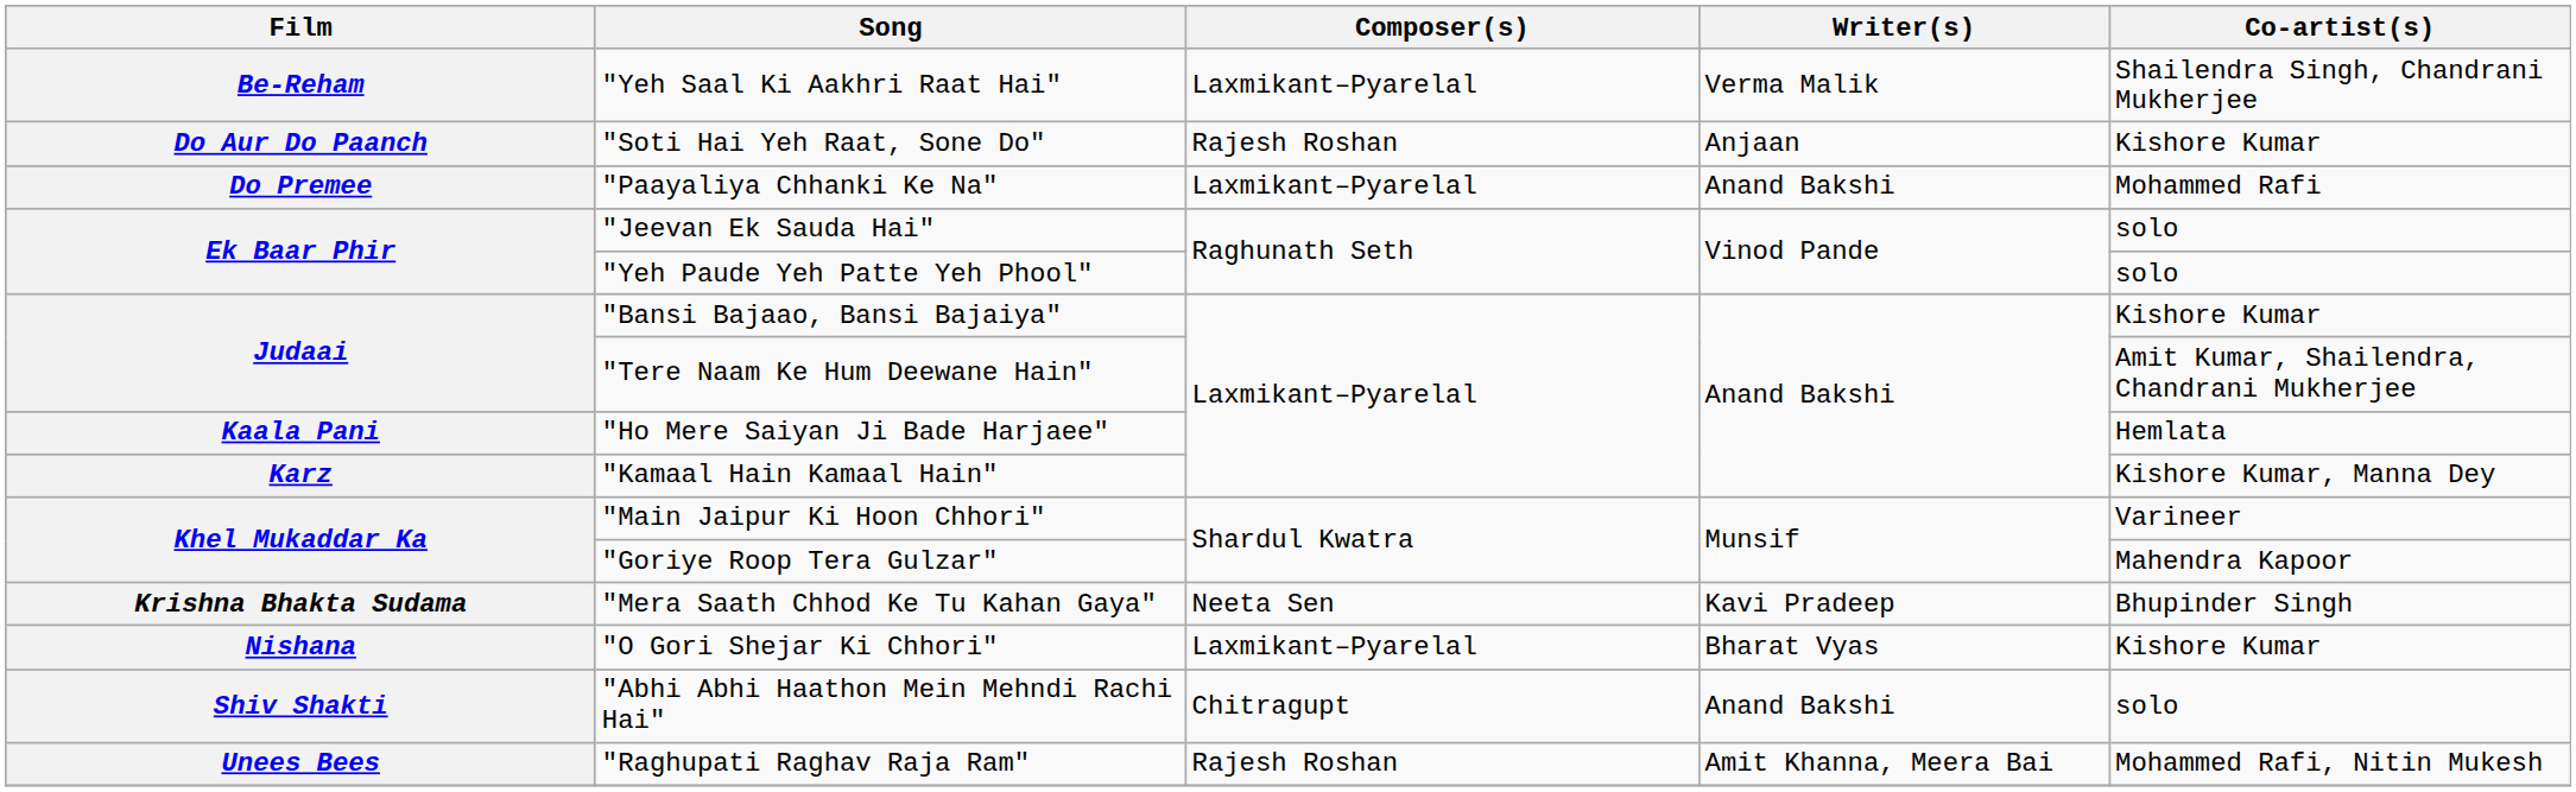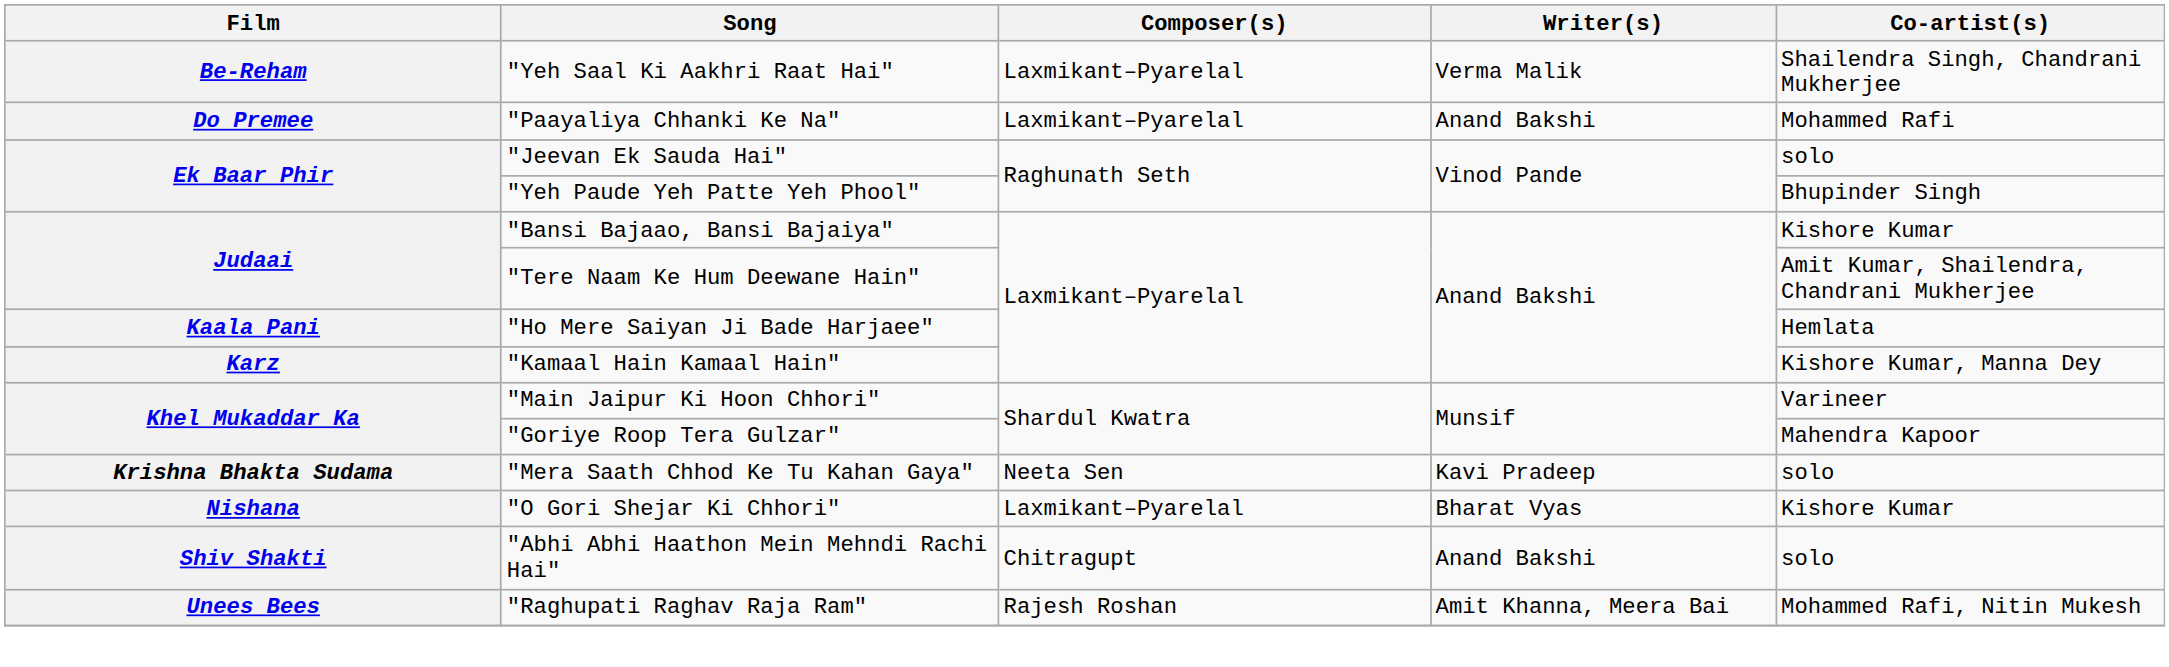- row: Do Aur Do Paanch | "Soti Hai Yeh Raat, Sone Do" | Rajesh Roshan | Anjaan | Kishore Kumar
"Yeh Paude Yeh Patte Yeh Phool" | Co-artist(s): solo -> Bhupinder Singh
"Mera Saath Chhod Ke Tu Kahan Gaya" | Co-artist(s): Bhupinder Singh -> solo
